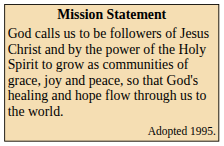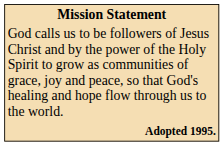row 3 | column 1: normal -> bold
